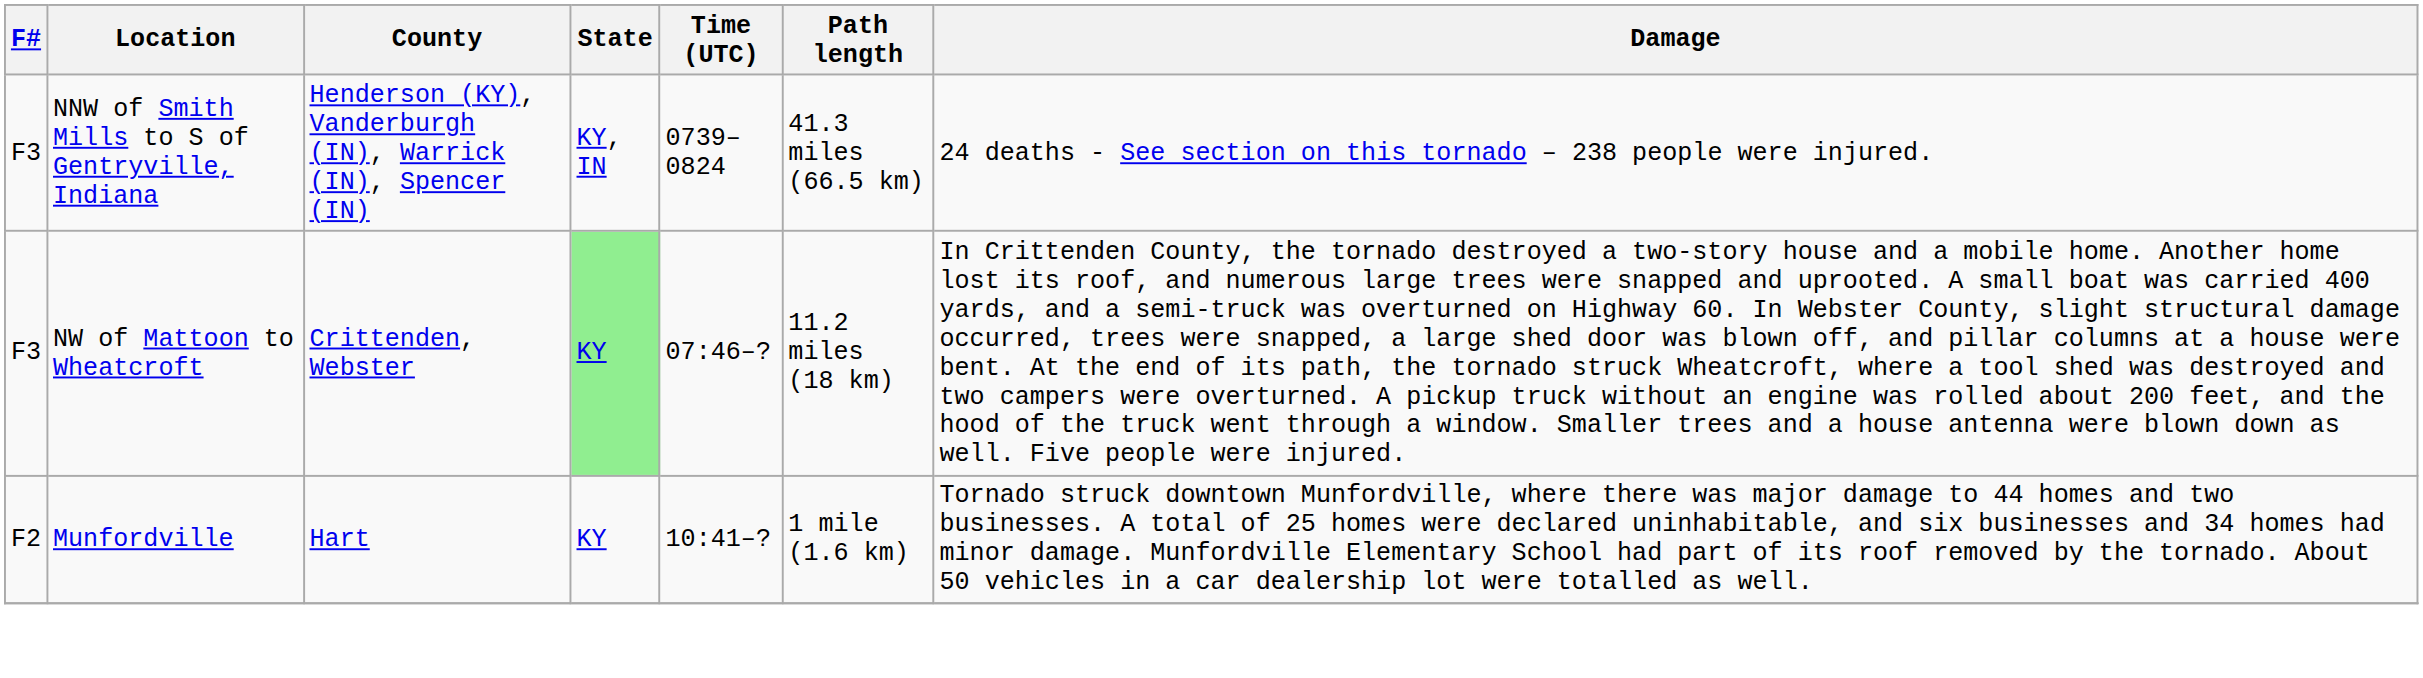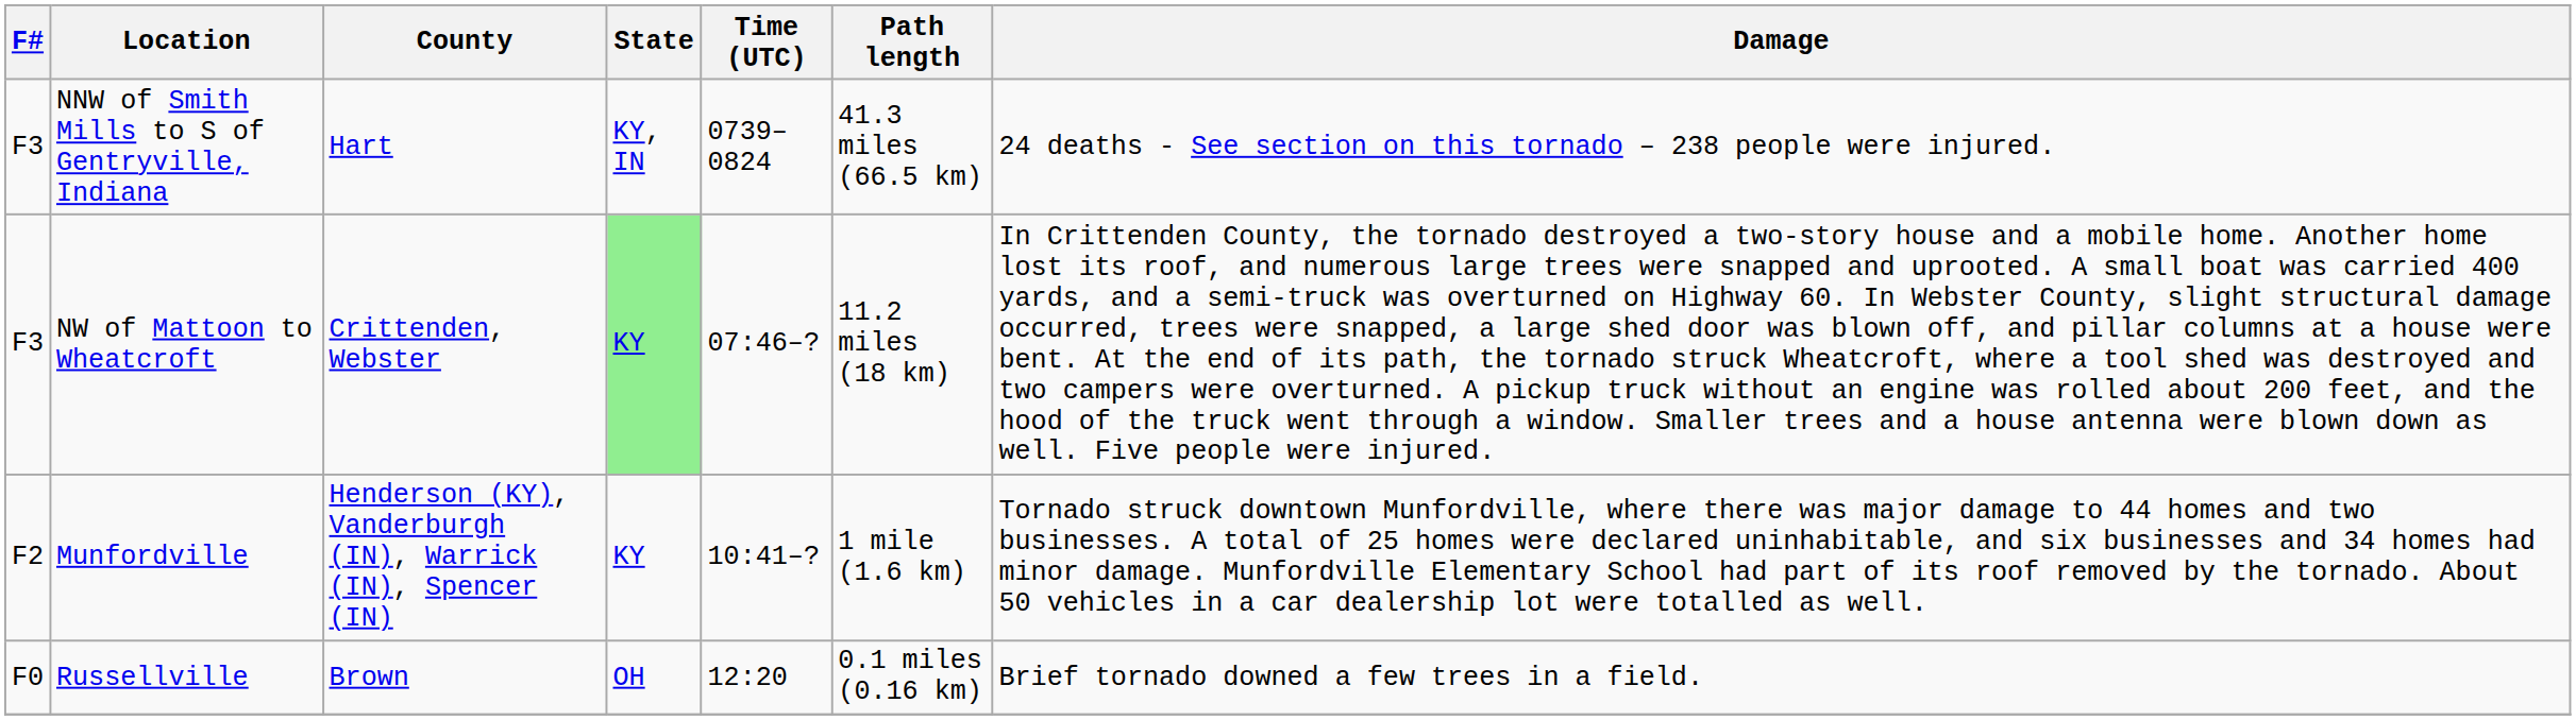NNW of Smith Mills to S of Gentryville, Indiana | County: Henderson (KY), Vanderburgh (IN), Warrick (IN), Spencer (IN) -> Hart
Munfordville | County: Hart -> Henderson (KY), Vanderburgh (IN), Warrick (IN), Spencer (IN)
+ row: F0 | Russellville | Brown | OH | 12:20 | 0.1 miles (0.16 km) | Brief tornado downed a few trees in a field.
